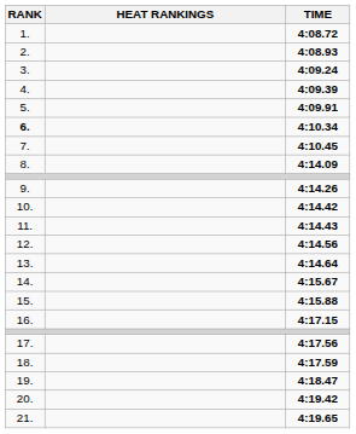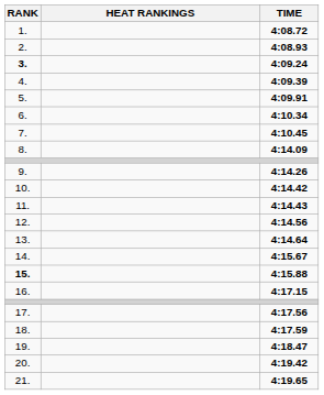3. | RANK: normal -> bold
6. | RANK: bold -> normal
15. | RANK: normal -> bold
